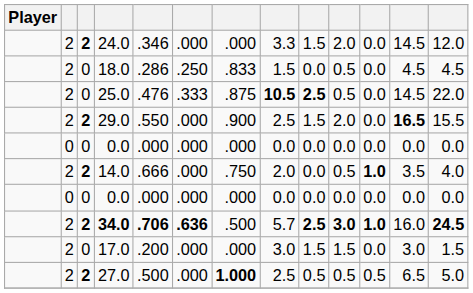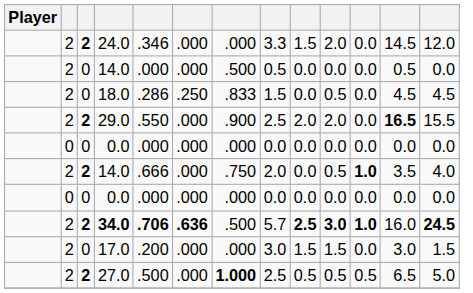+ row: 2 | 0 | 14.0 | .000 | .000 | .500 | 0.5 | 0.0 | 0.0 | 0.0 | 0.5 | 0.0
- row: 2 | 0 | 25.0 | .476 | .333 | .875 | 10.5 | 2.5 | 0.5 | 0.0 | 14.5 | 22.0
29.0 | column 9: 1.5 -> 2.0
